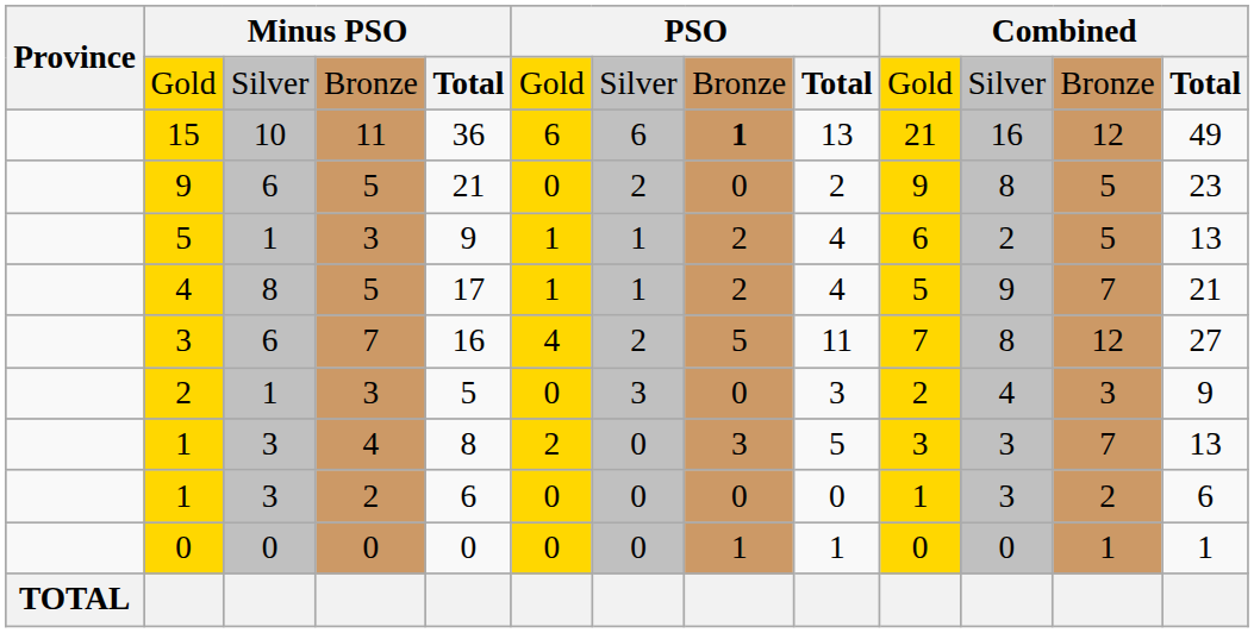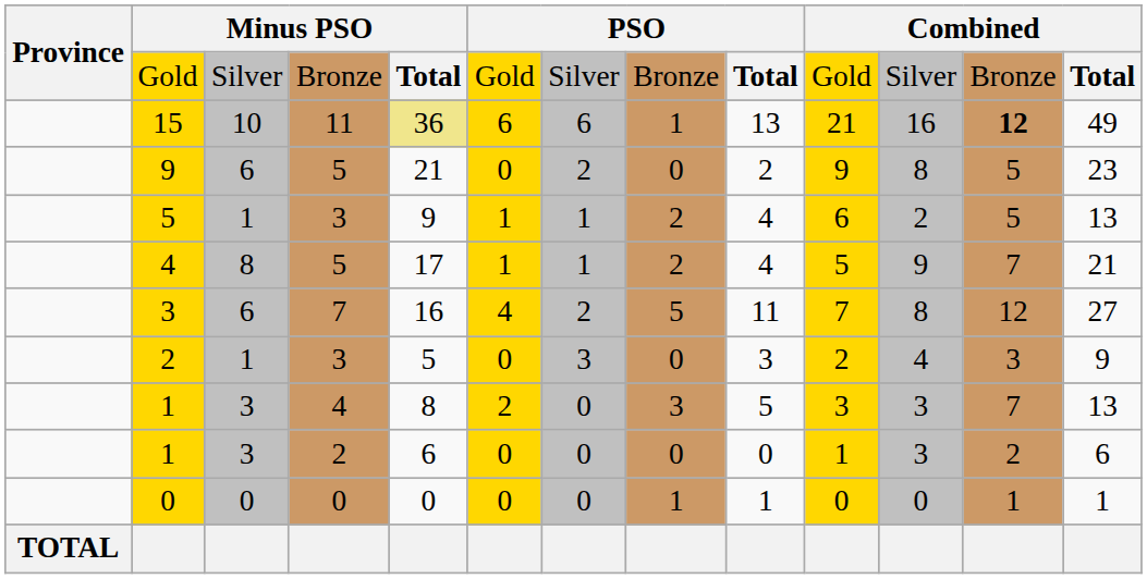15 | column 5: no background -> khaki background
15 | column 8: bold -> normal
15 | column 12: normal -> bold
